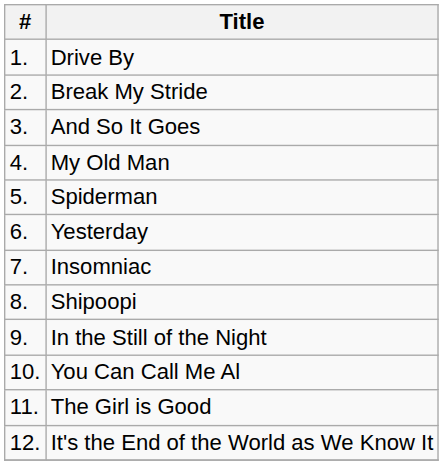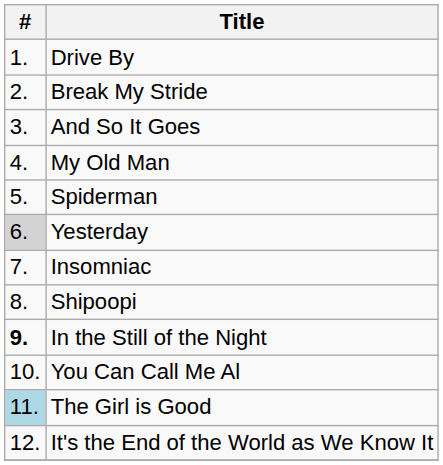Yesterday | #: no background -> lightgrey background
In the Still of the Night | #: normal -> bold
The Girl is Good | #: no background -> lightblue background
